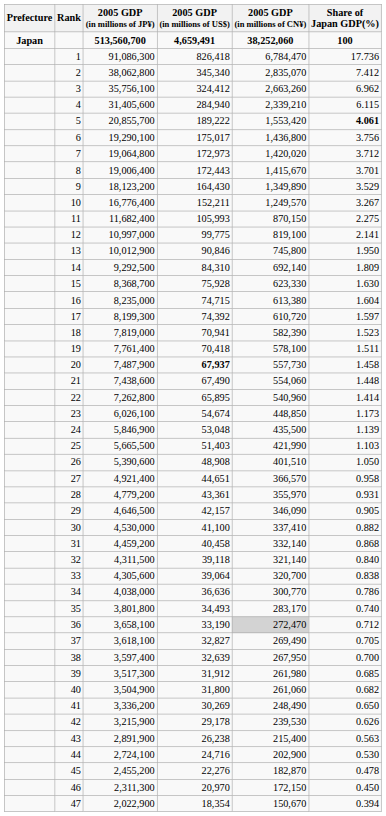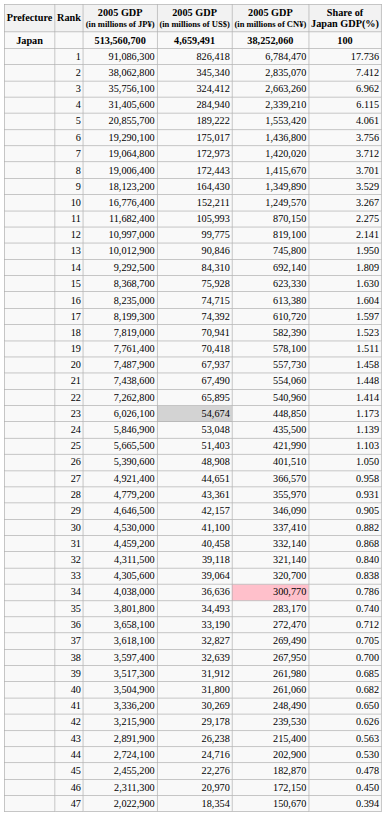5 | Share of Japan GDP(%): bold -> normal
20 | 2005 GDP (in millions of US$): bold -> normal
23 | 2005 GDP (in millions of US$): no background -> lightgrey background
34 | 2005 GDP (in millions of CN¥): no background -> pink background
36 | 2005 GDP (in millions of CN¥): lightgrey background -> no background
